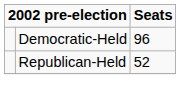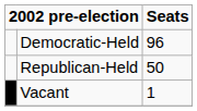Republican-Held | column 3: 52 -> 50
+ row: Vacant | 1
